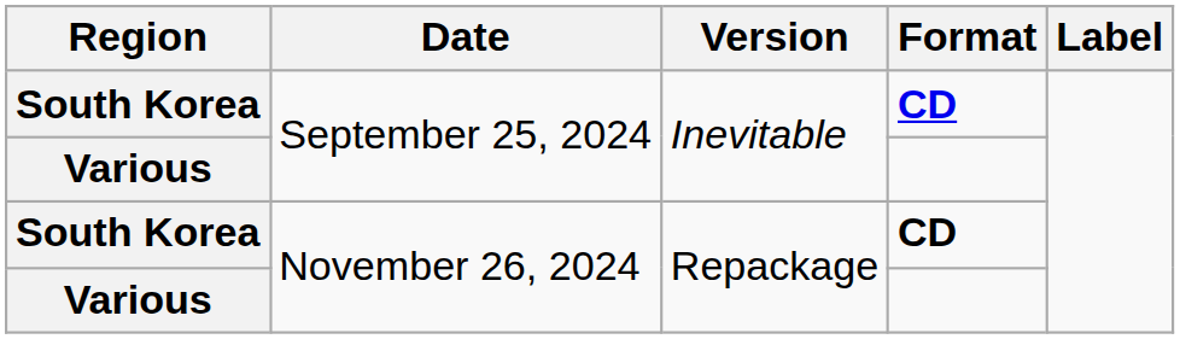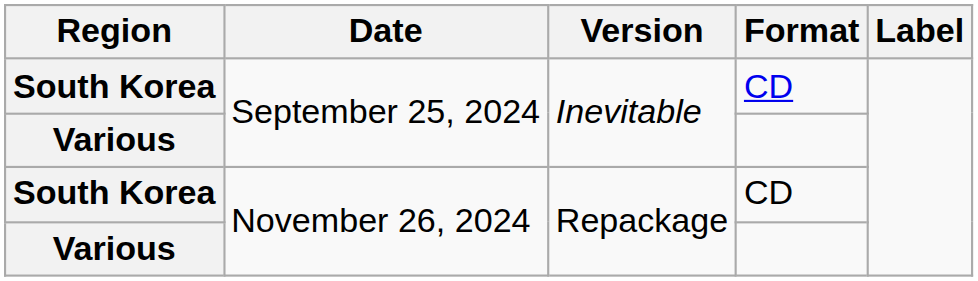South Korea / September 25, 2024 | Format: bold -> normal
South Korea / November 26, 2024 | Format: bold -> normal
